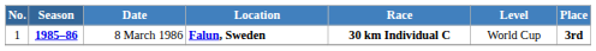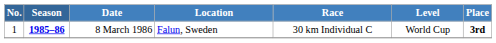8 March 1986 | Location: bold -> normal
8 March 1986 | Race: bold -> normal
